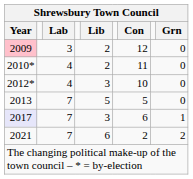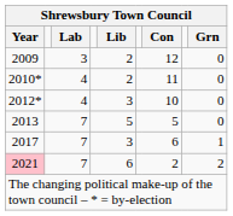2009 | Year: pink background -> no background
2017 | Year: lavender background -> no background
2021 | Year: no background -> pink background
